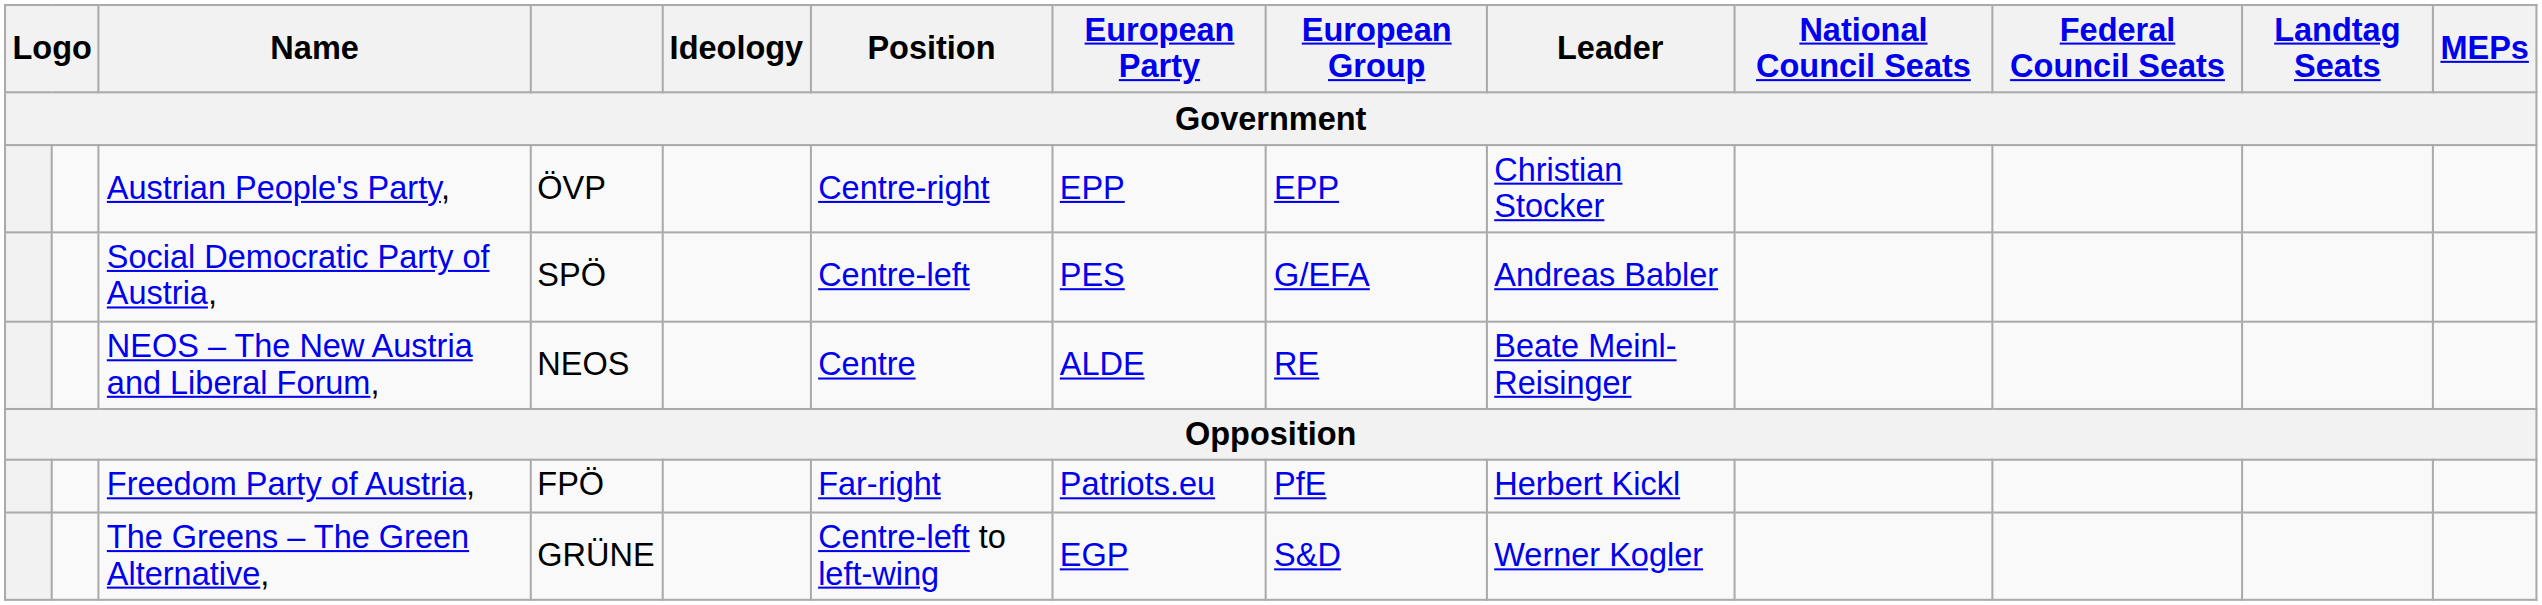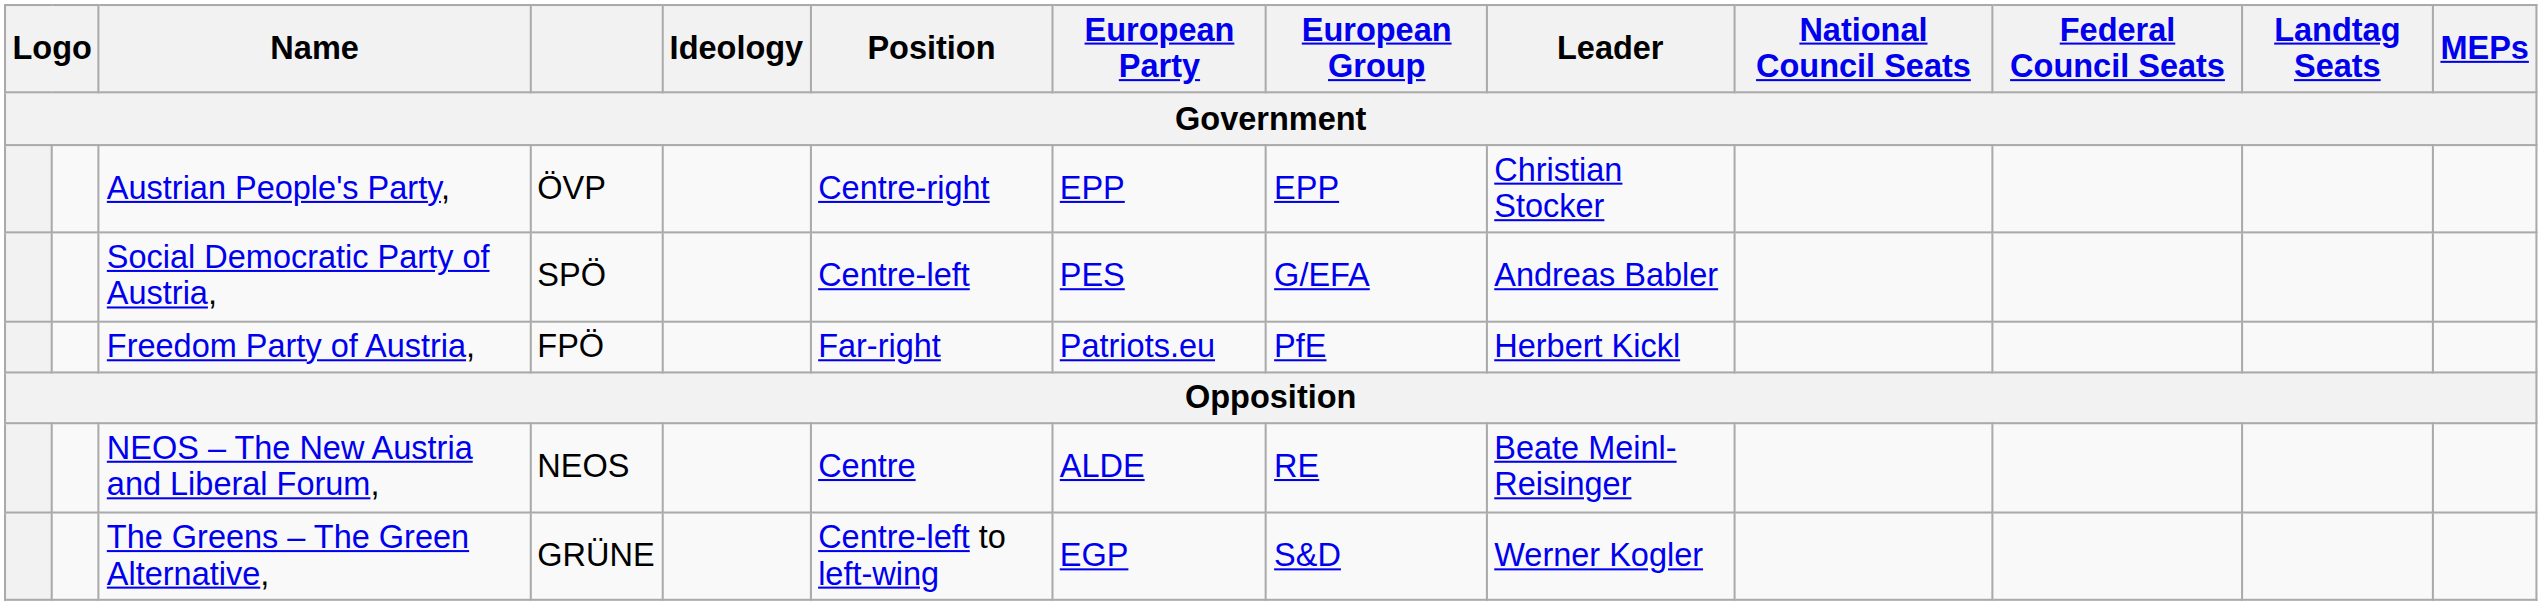rows swapped: NEOS – The New Austria and Liberal Forum, <-> Freedom Party of Austria,
